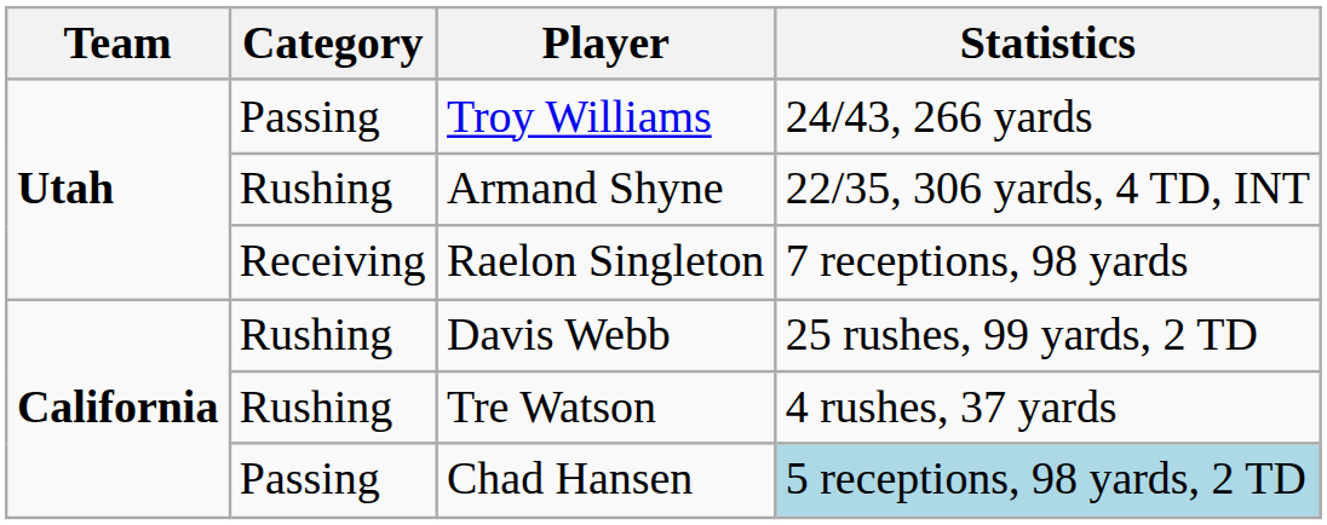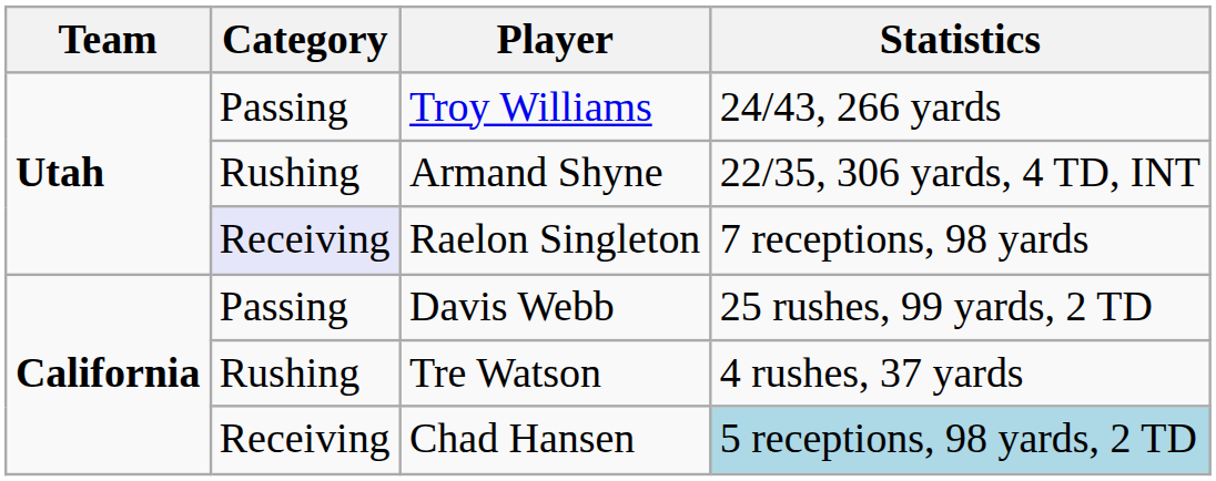Raelon Singleton | Category: no background -> lavender background
Davis Webb | Category: Rushing -> Passing
Chad Hansen | Category: Passing -> Receiving
